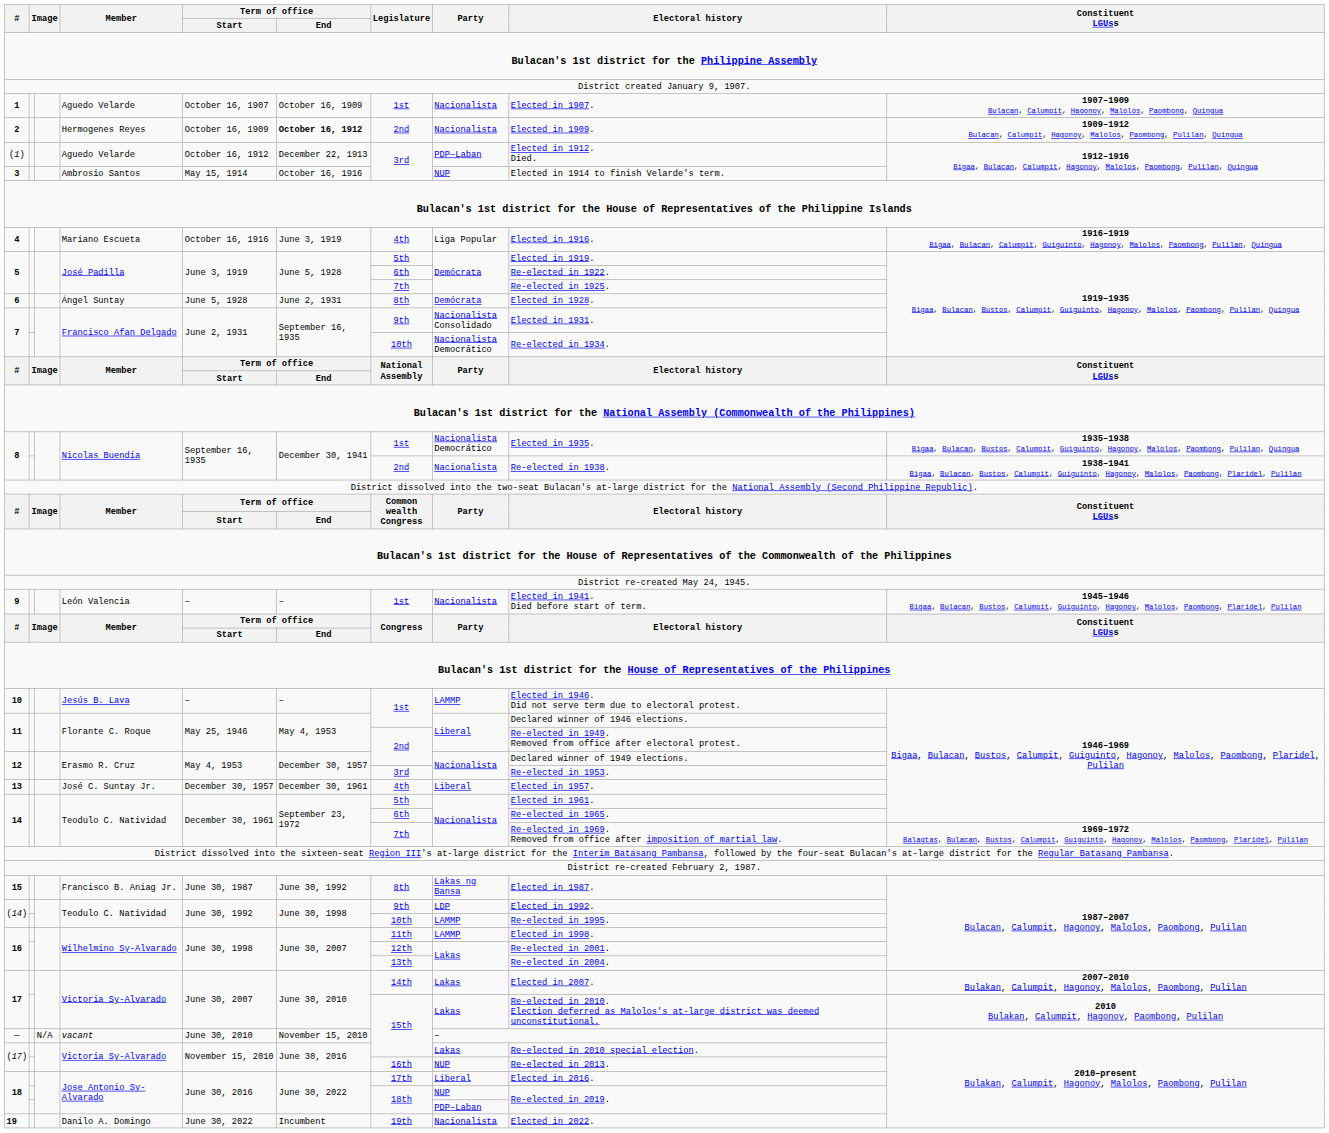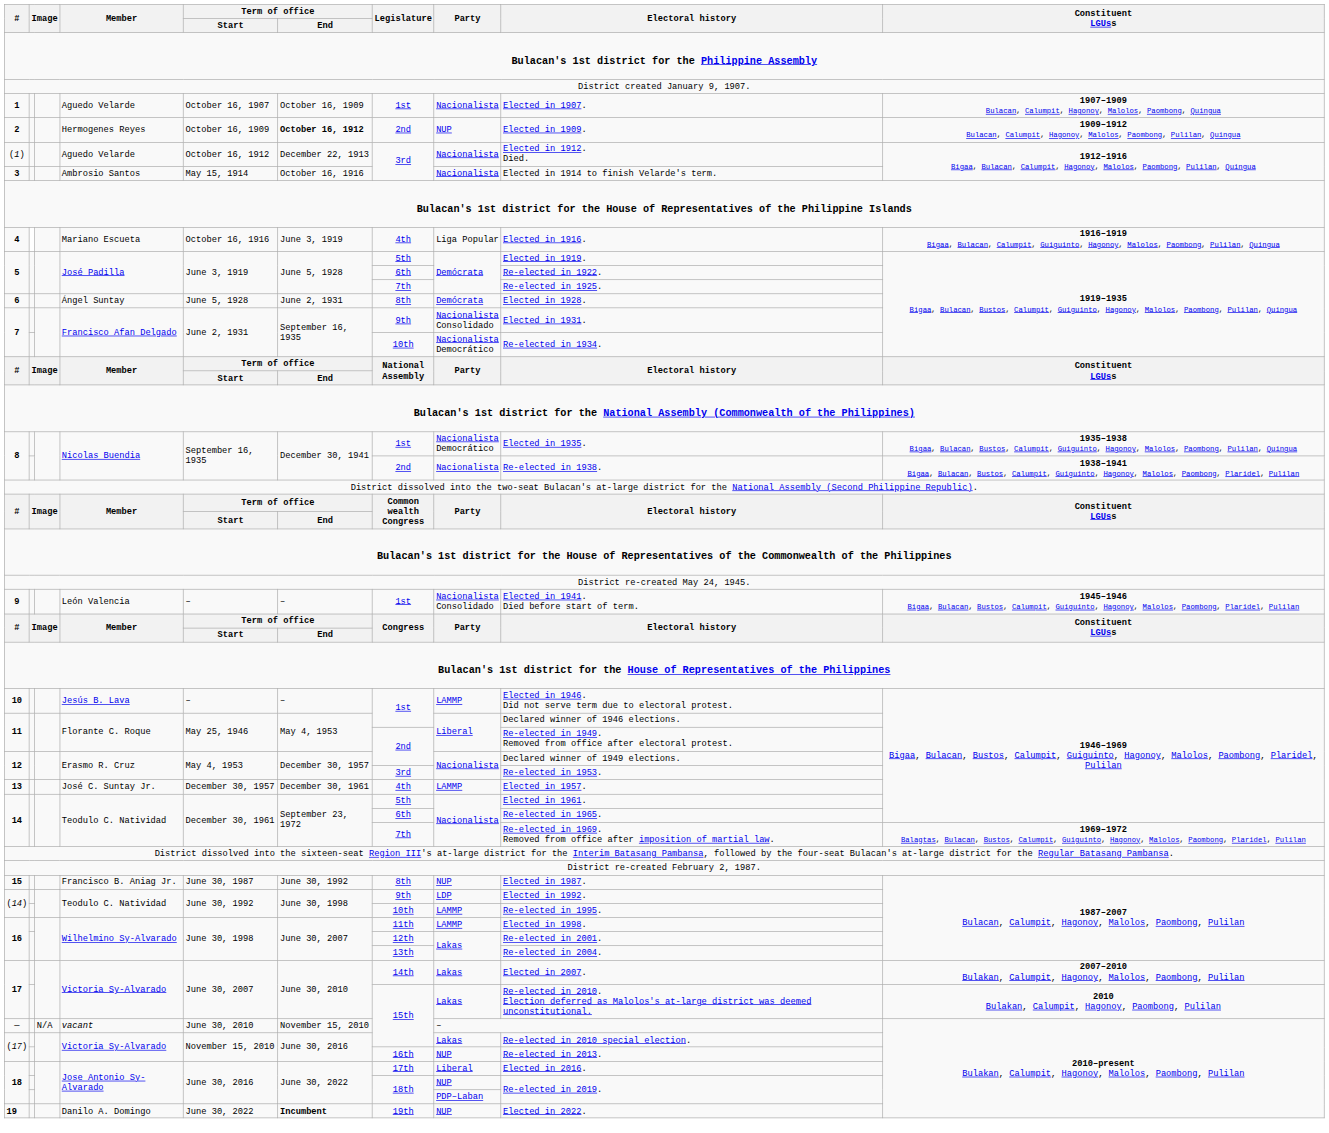2 | Party: Nacionalista -> NUP
(1) | Party: PDP–Laban -> Nacionalista
3 | Party: NUP -> Nacionalista
9 | Party: Nacionalista -> Nacionalista Consolidado
13 | Party: Liberal -> LAMMP
15 | Party: Lakas ng Bansa -> NUP
19 | Term of office / End: normal -> bold
19 | Party: Nacionalista -> NUP
